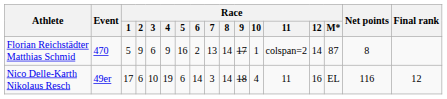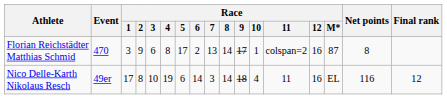Florian Reichstädter Matthias Schmid | Race / 1: 5 -> 3
Florian Reichstädter Matthias Schmid | Race / 4: 9 -> 8
Florian Reichstädter Matthias Schmid | Race / 5: 16 -> 17
Florian Reichstädter Matthias Schmid | Race / 12: 14 -> 16
Nico Delle-Karth Nikolaus Resch | Race / 2: 6 -> 8
